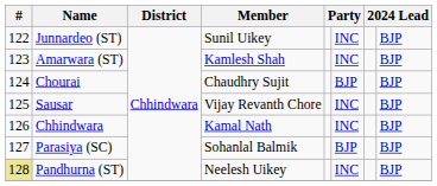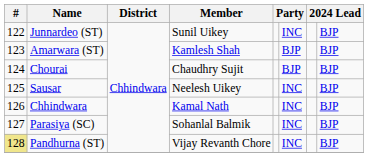Amarwara (ST) | column 6: INC -> BJP
Sausar | Member: Vijay Revanth Chore -> Neelesh Uikey
Parasiya (SC) | column 6: BJP -> INC
Pandhurna (ST) | Member: Neelesh Uikey -> Vijay Revanth Chore
